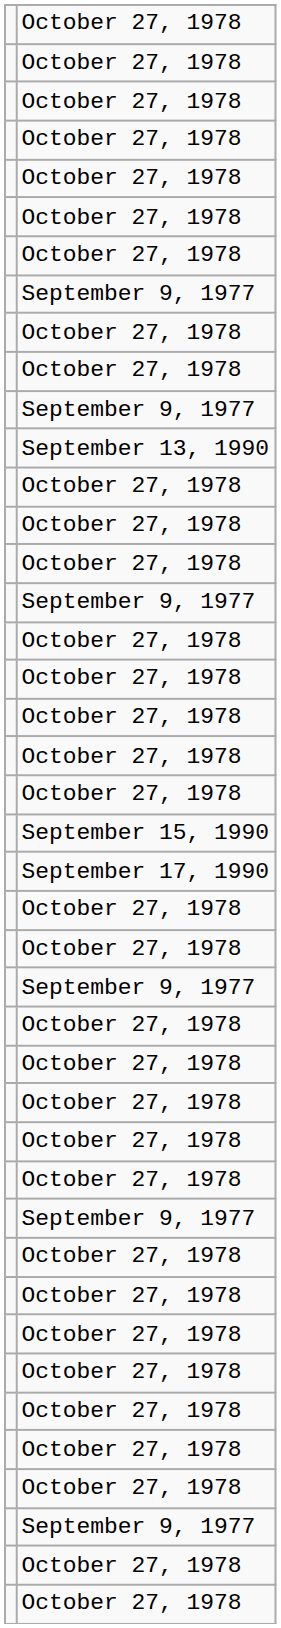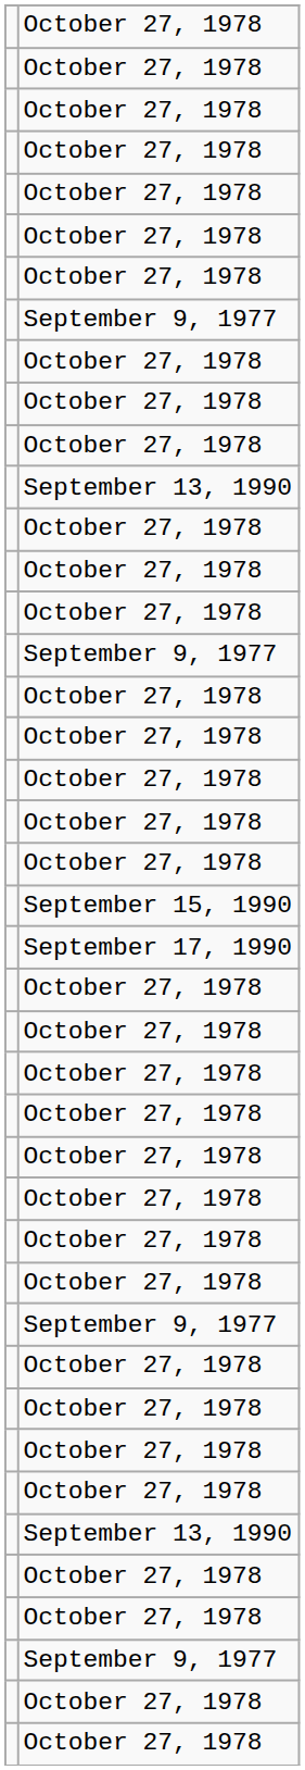row 11 | column 2: September 9, 1977 -> October 27, 1978
row 26 | column 2: September 9, 1977 -> October 27, 1978
row 37 | column 2: October 27, 1978 -> September 13, 1990
